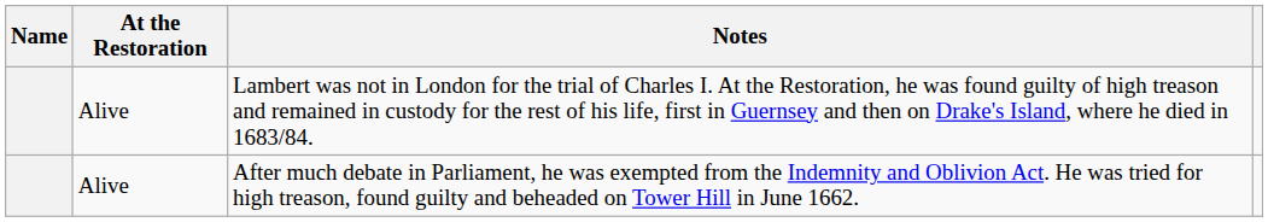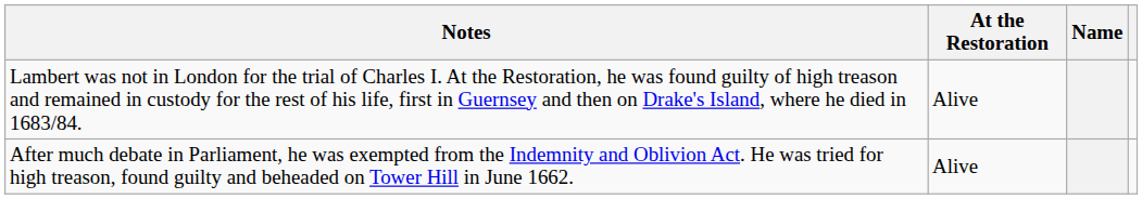columns swapped: Name <-> Notes
